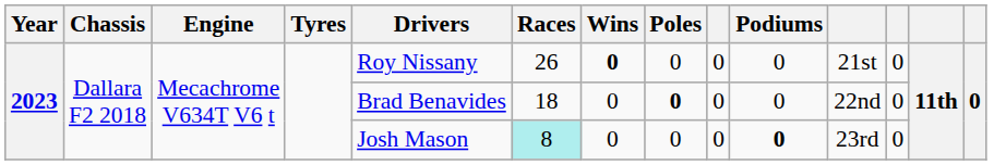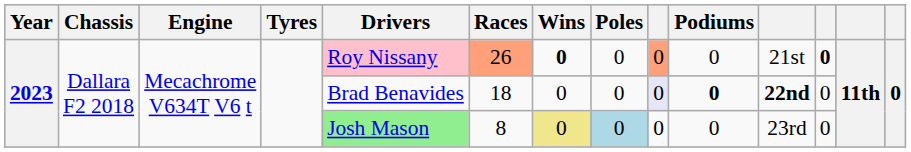row 2 | Drivers: no background -> pink background
row 2 | Races: no background -> lightsalmon background
row 2 | column 9: no background -> lightsalmon background
row 2 | column 12: normal -> bold
row 3 | Poles: bold -> normal
row 3 | column 9: no background -> lavender background
row 3 | Podiums: normal -> bold
row 3 | column 11: normal -> bold
row 4 | Drivers: no background -> lightgreen background
row 4 | Races: paleturquoise background -> no background
row 4 | Wins: no background -> khaki background
row 4 | Poles: no background -> lightblue background
row 4 | Podiums: bold -> normal
